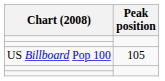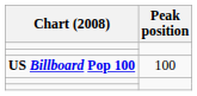row 4 | Chart (2008): normal -> bold
row 4 | Peak position: 105 -> 100
